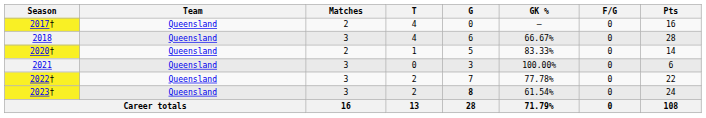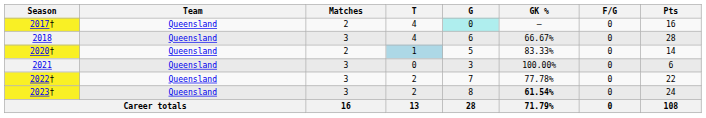2017† | G: no background -> paleturquoise background
2020† | T: no background -> lightblue background
2023† | G: bold -> normal
2023† | GK %: normal -> bold
